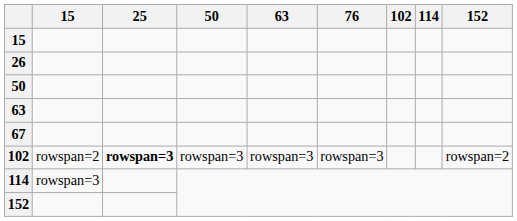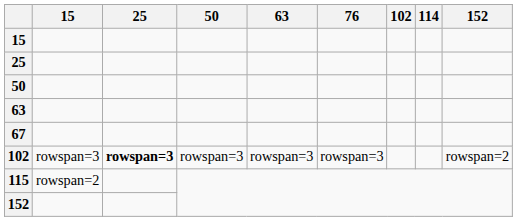row 3 | column 1: 26 -> 25
row 7 | 15: rowspan=2 -> rowspan=3
row 8 | column 1: 114 -> 115
row 8 | 15: rowspan=3 -> rowspan=2
